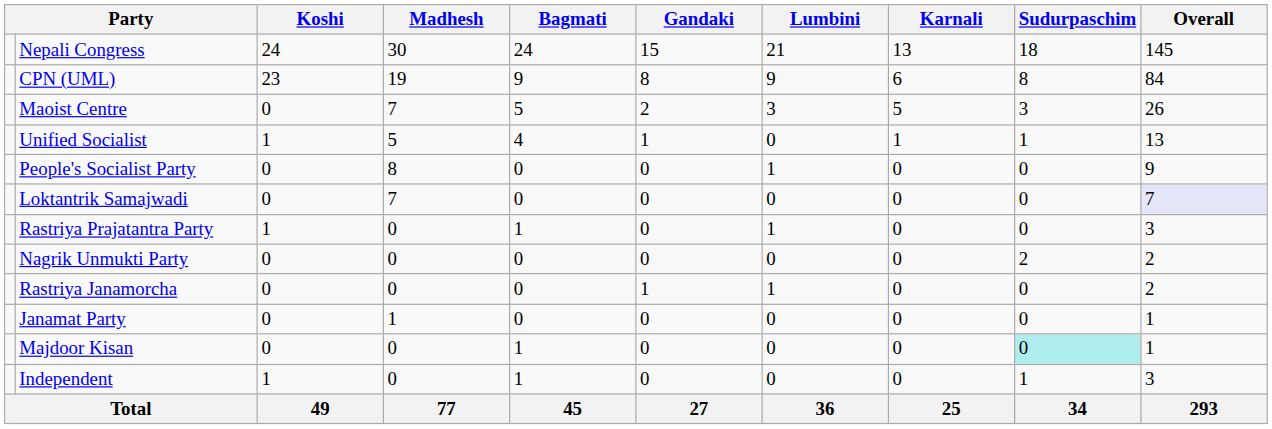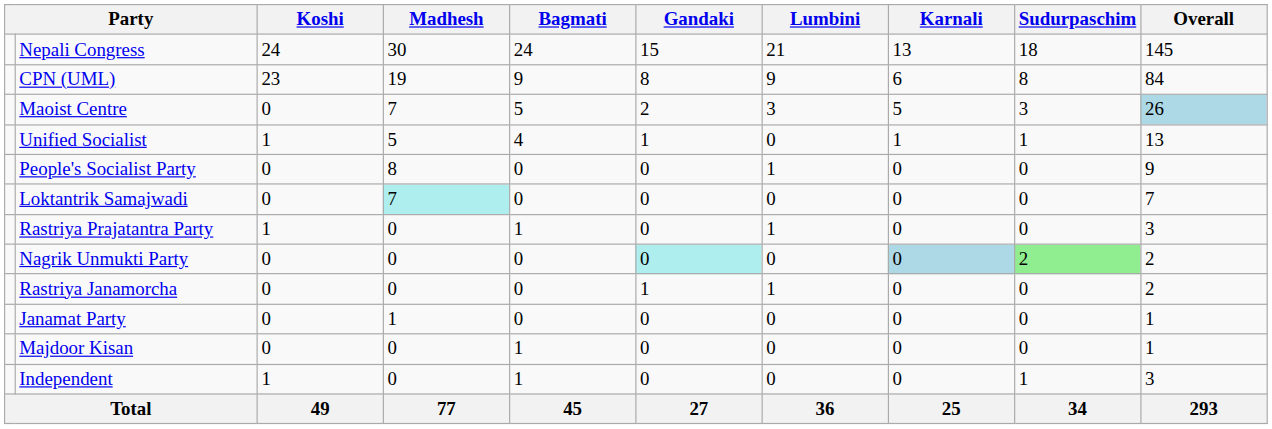Maoist Centre | Overall: no background -> lightblue background
Loktantrik Samajwadi | Madhesh: no background -> paleturquoise background
Loktantrik Samajwadi | Overall: lavender background -> no background
Nagrik Unmukti Party | Gandaki: no background -> paleturquoise background
Nagrik Unmukti Party | Karnali: no background -> lightblue background
Nagrik Unmukti Party | Sudurpaschim: no background -> lightgreen background
Majdoor Kisan | Sudurpaschim: paleturquoise background -> no background
